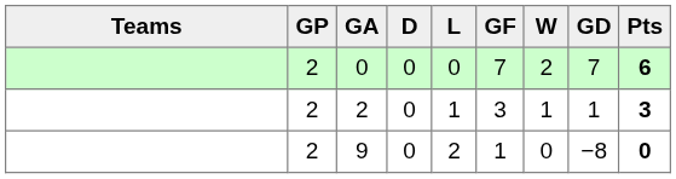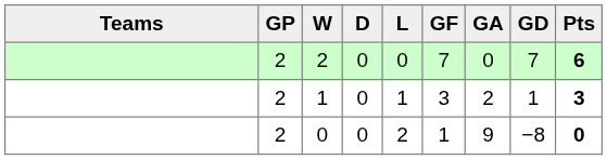columns swapped: W <-> GA
